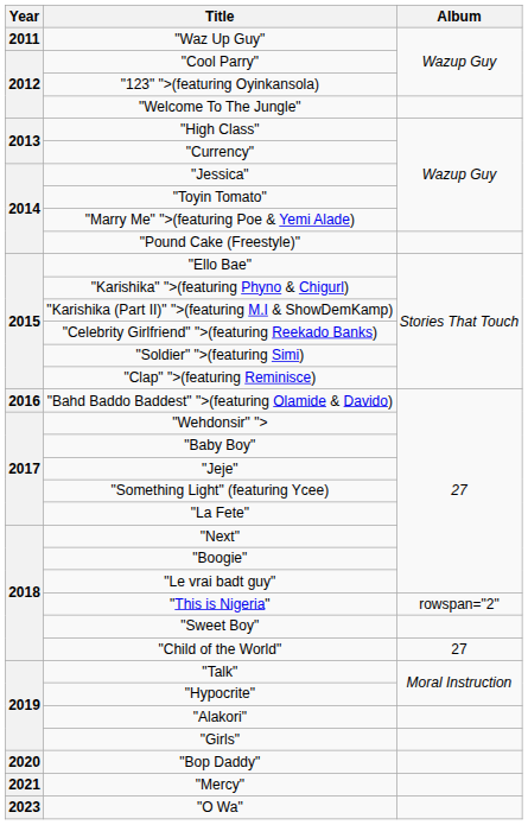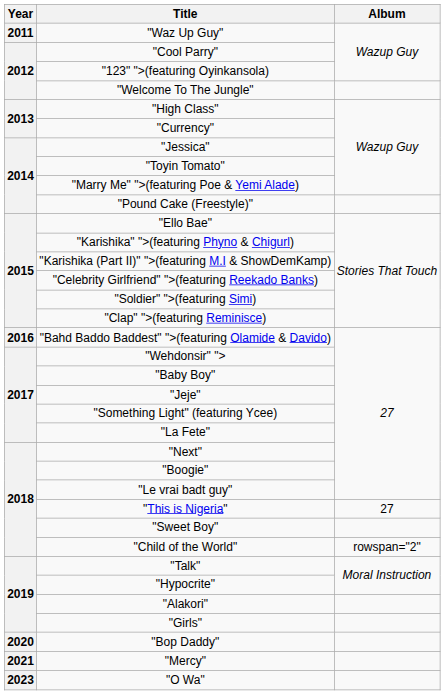"This is Nigeria" | Album: rowspan="2" -> 27
"Child of the World" | Album: 27 -> rowspan="2"
